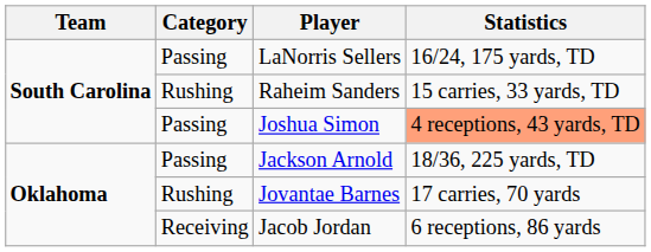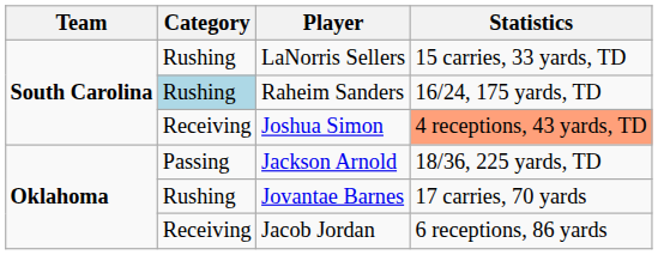LaNorris Sellers | Category: Passing -> Rushing
LaNorris Sellers | Statistics: 16/24, 175 yards, TD -> 15 carries, 33 yards, TD
Raheim Sanders | Category: no background -> lightblue background
Raheim Sanders | Statistics: 15 carries, 33 yards, TD -> 16/24, 175 yards, TD
Joshua Simon | Category: Passing -> Receiving
